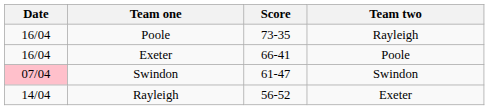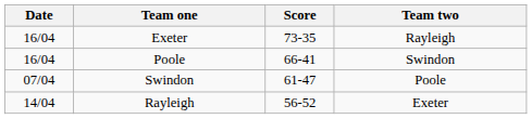row 2 | Team one: Poole -> Exeter
row 3 | Team one: Exeter -> Poole
row 3 | Team two: Poole -> Swindon
row 4 | Date: pink background -> no background
row 4 | Team two: Swindon -> Poole
